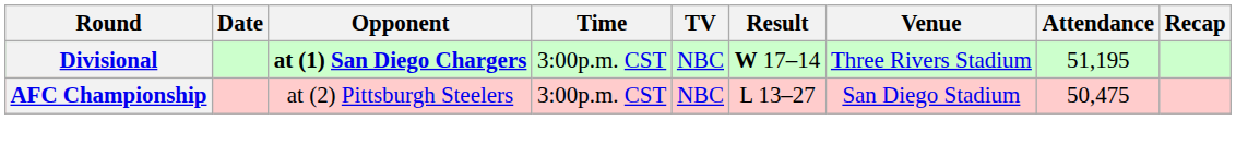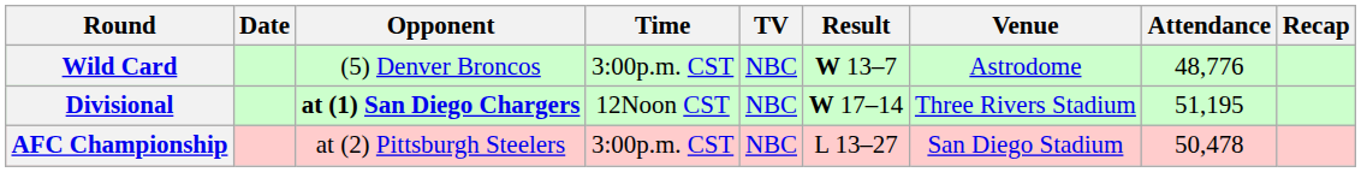+ row: Wild Card | (5) Denver Broncos | 3:00p.m. CST | NBC | W 13–7 | Astrodome | 48,776
Divisional | Time: 3:00p.m. CST -> 12Noon CST
AFC Championship | Attendance: 50,475 -> 50,478
